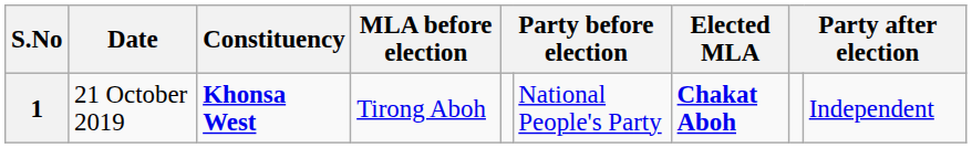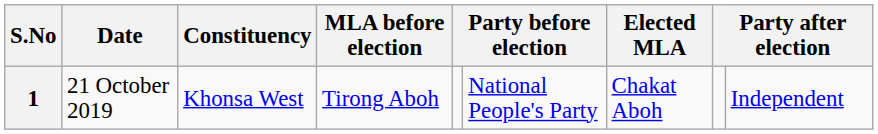1 | Constituency: bold -> normal
1 | Elected MLA: bold -> normal
